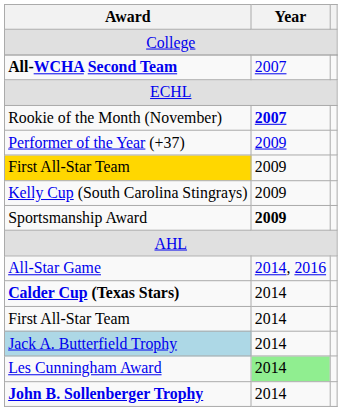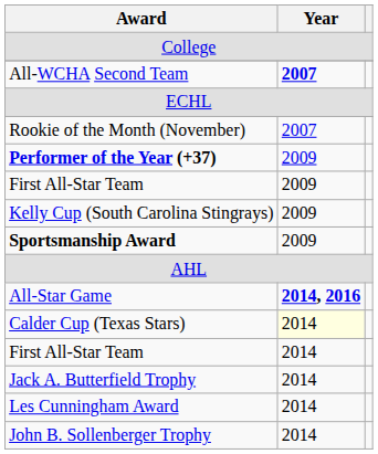All-WCHA Second Team | Award: bold -> normal
All-WCHA Second Team | Year: normal -> bold
Rookie of the Month (November) | Year: bold -> normal
Performer of the Year (+37) | Award: normal -> bold
First All-Star Team / 2009 | Award: gold background -> no background
Sportsmanship Award | Award: normal -> bold
Sportsmanship Award | Year: bold -> normal
All-Star Game | Year: normal -> bold
Calder Cup (Texas Stars) | Award: bold -> normal
Calder Cup (Texas Stars) | Year: no background -> lightyellow background
Jack A. Butterfield Trophy | Award: lightblue background -> no background
Les Cunningham Award | Year: lightgreen background -> no background
John B. Sollenberger Trophy | Award: bold -> normal
